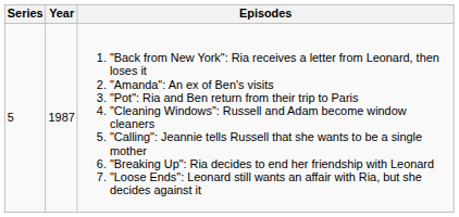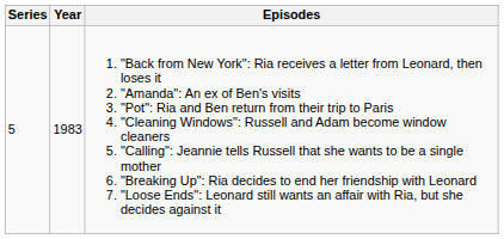row 2 | Year: 1987 -> 1983
